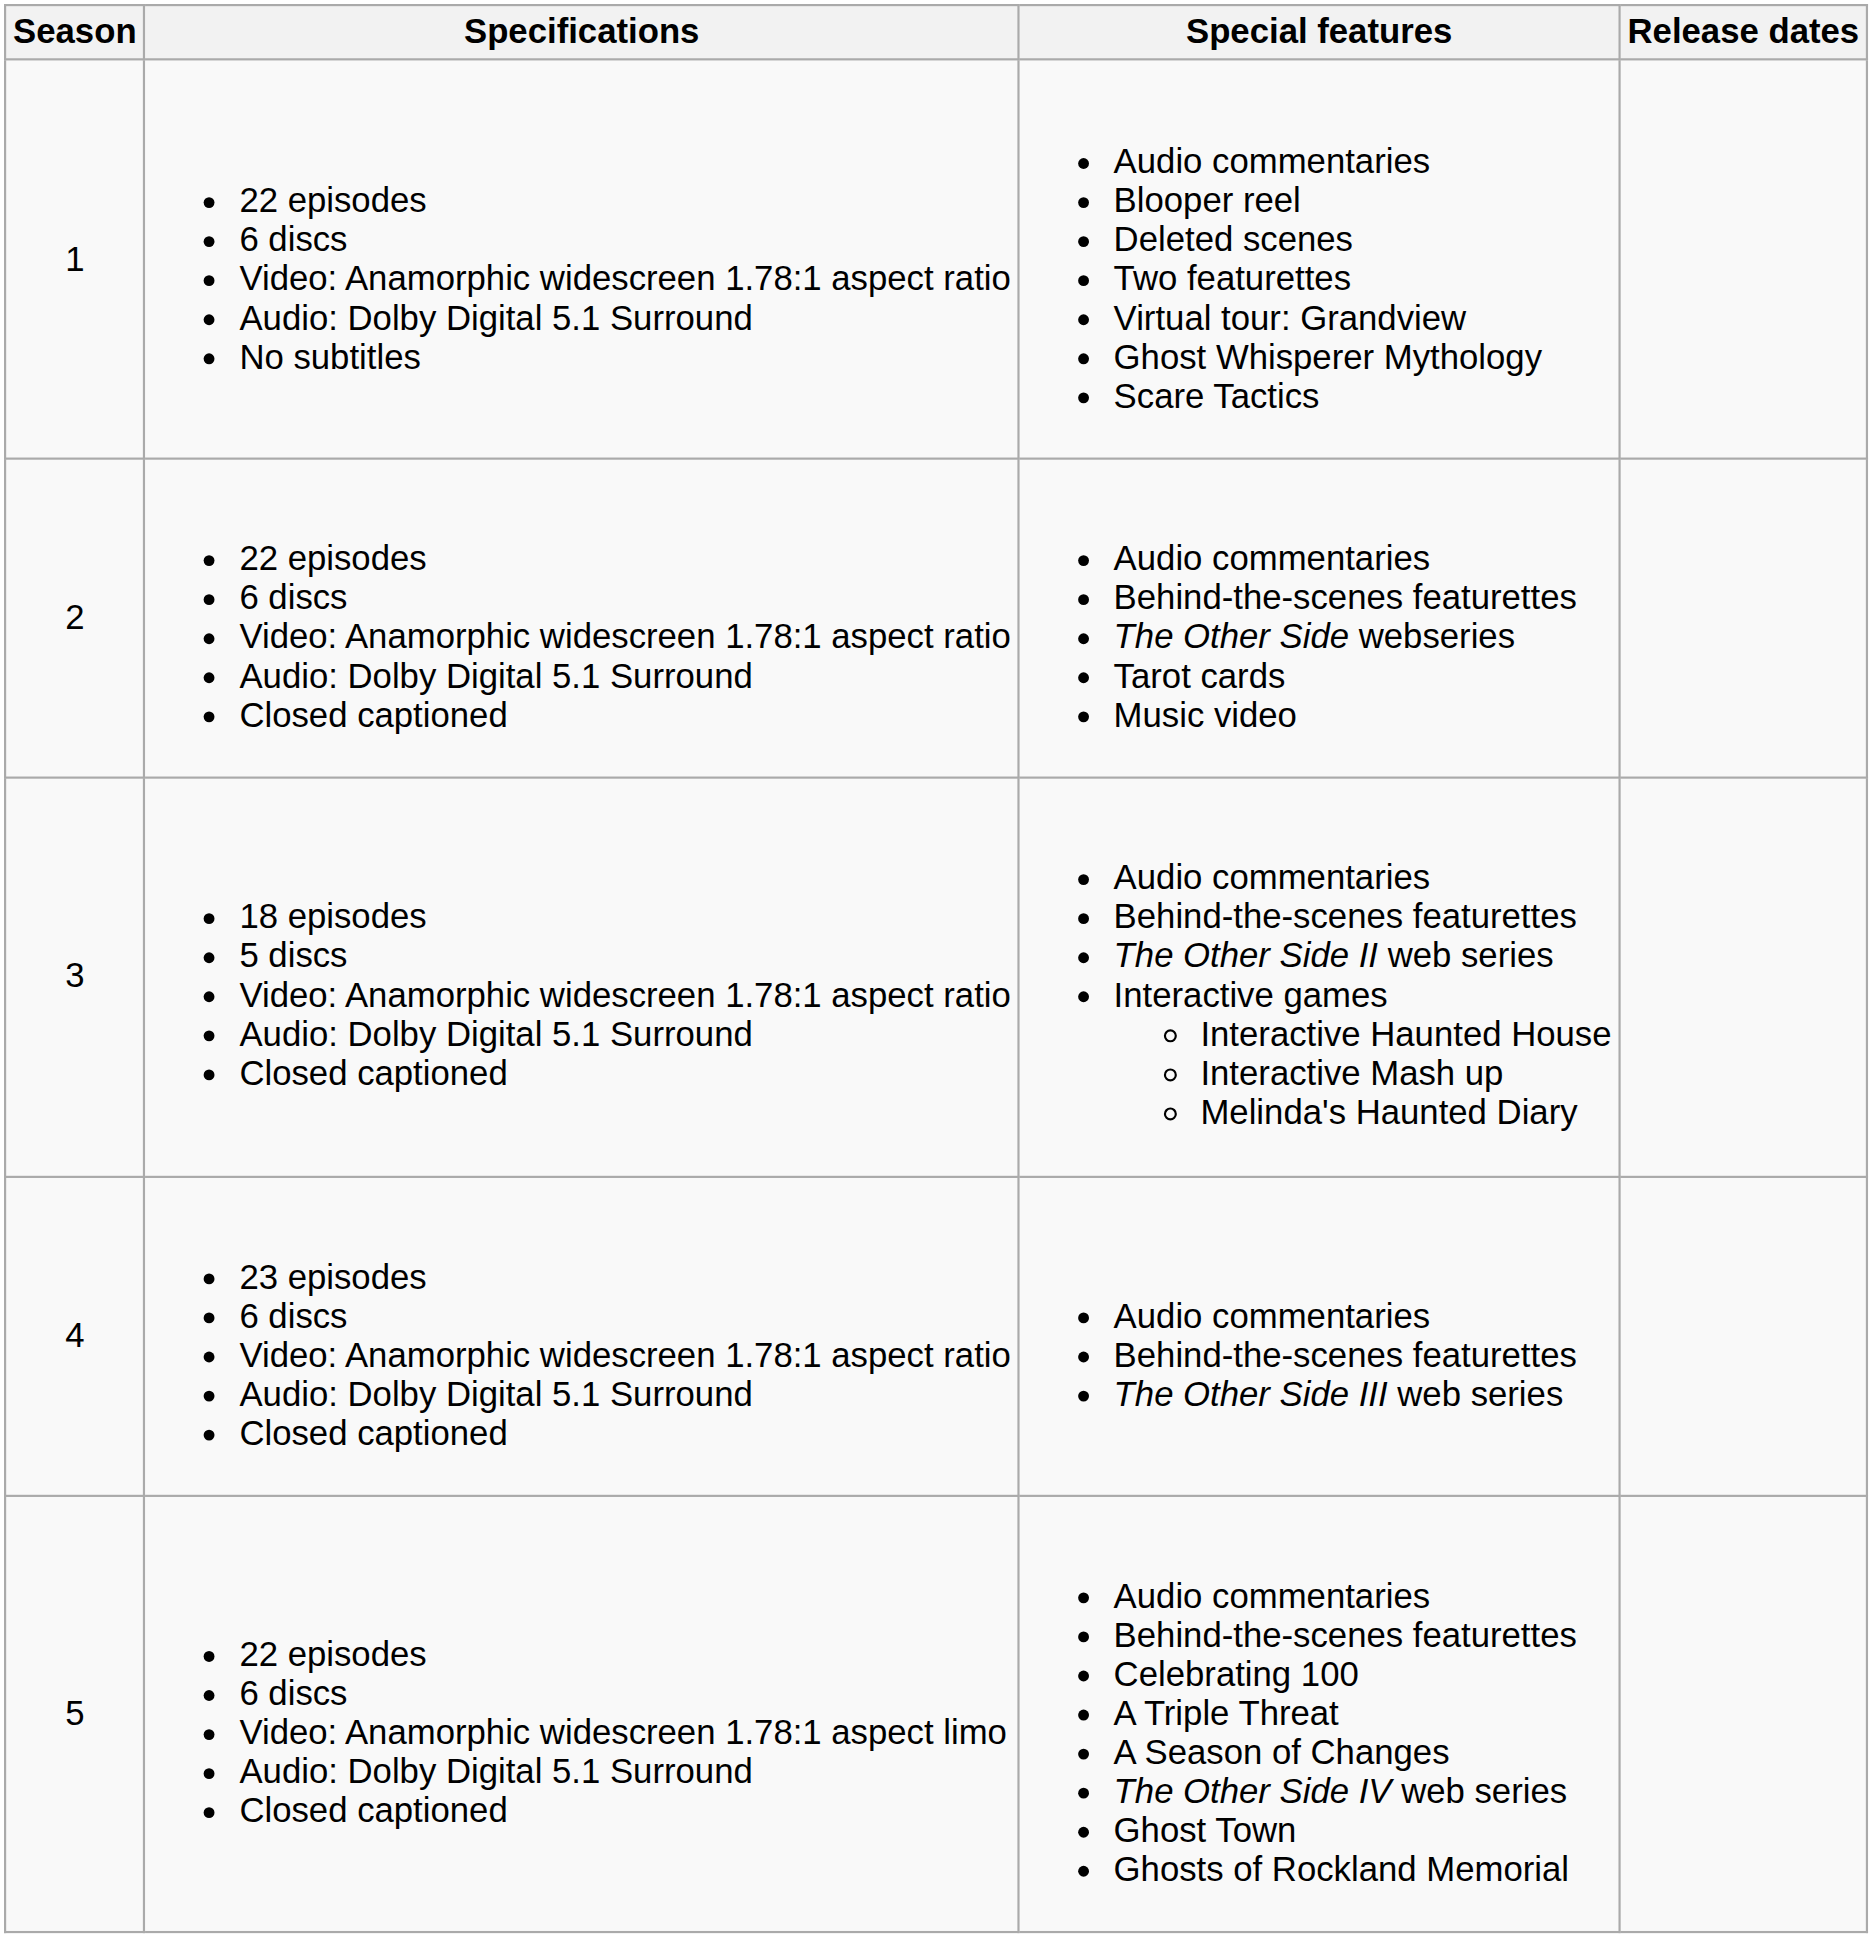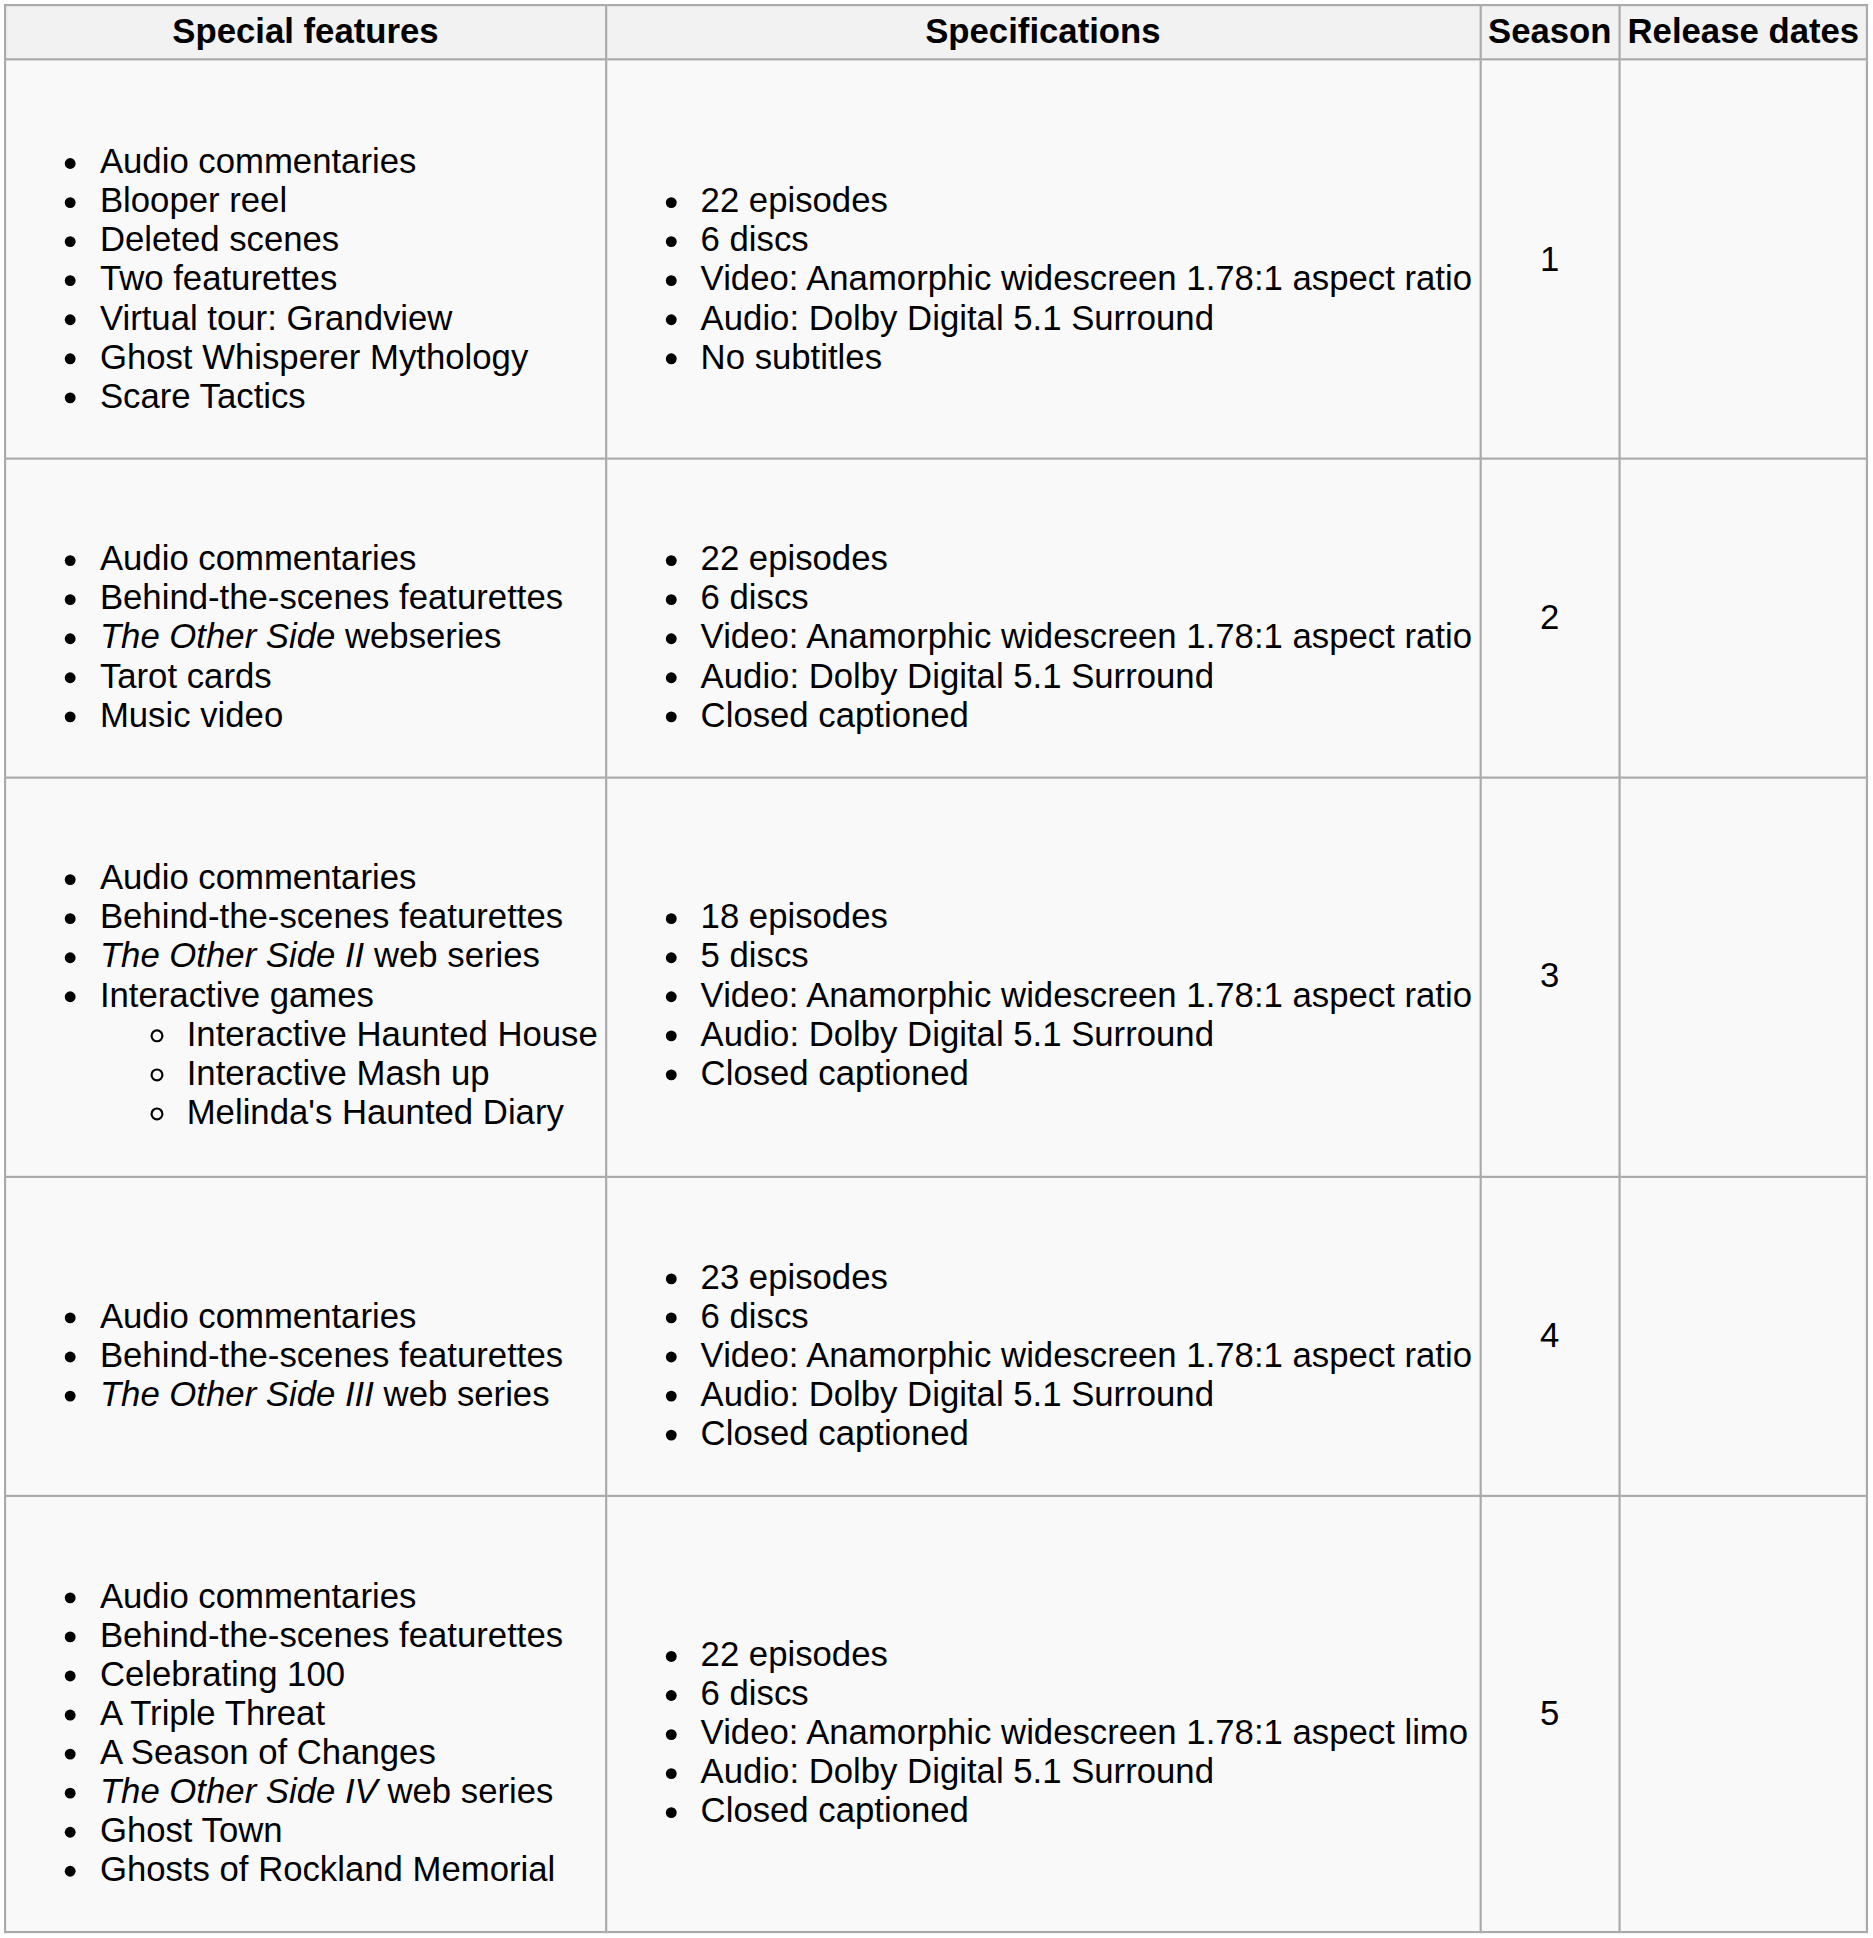columns swapped: Season <-> Special features
